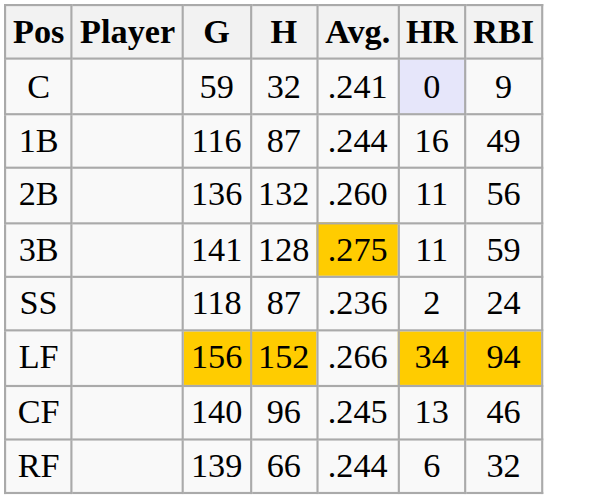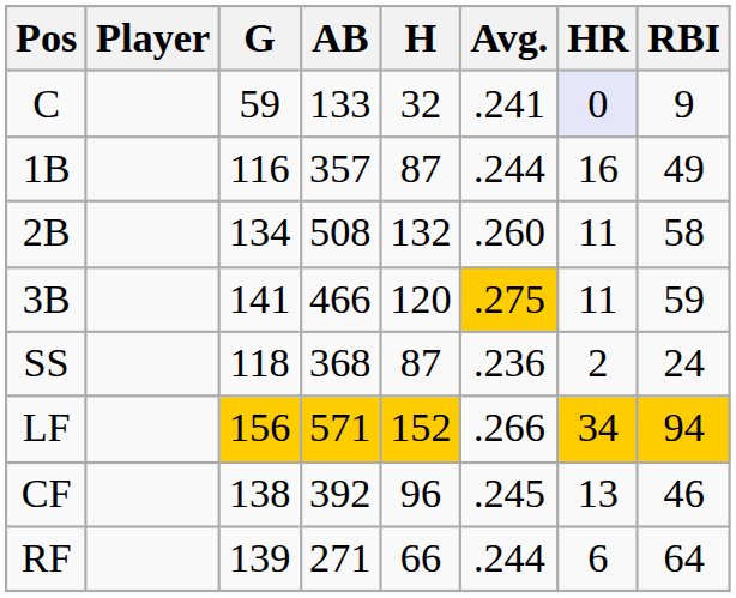+ column: AB | 133 | 357 | 508 | 466 | 368 | 571 | 392 | 271
2B | G: 136 -> 134
2B | RBI: 56 -> 58
3B | H: 128 -> 120
CF | G: 140 -> 138
RF | RBI: 32 -> 64
